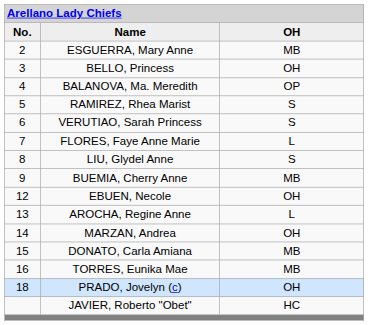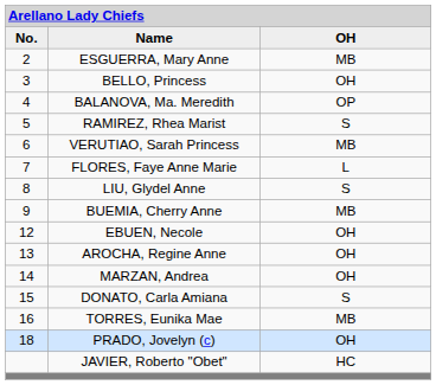VERUTIAO, Sarah Princess | column 3: S -> MB
AROCHA, Regine Anne | column 3: L -> OH
DONATO, Carla Amiana | column 3: MB -> S
